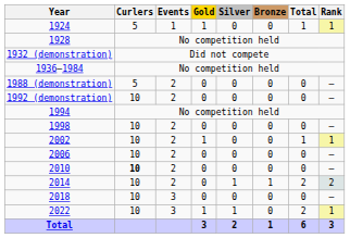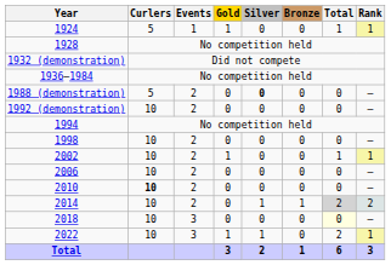1988 (demonstration) | Silver: normal -> bold
2014 | Total: no background -> lightgrey background
2018 | Total: no background -> lightyellow background
